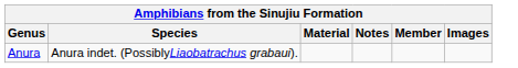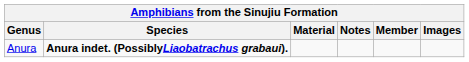Anura | Species: normal -> bold
